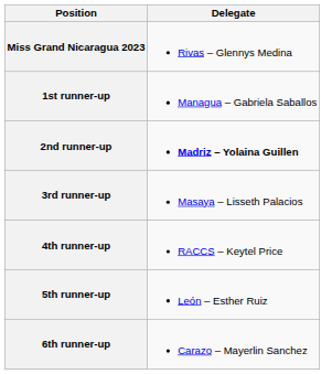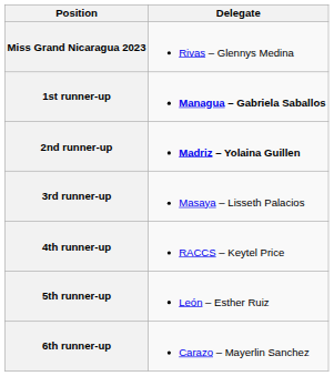1st runner-up | Delegate: normal -> bold
